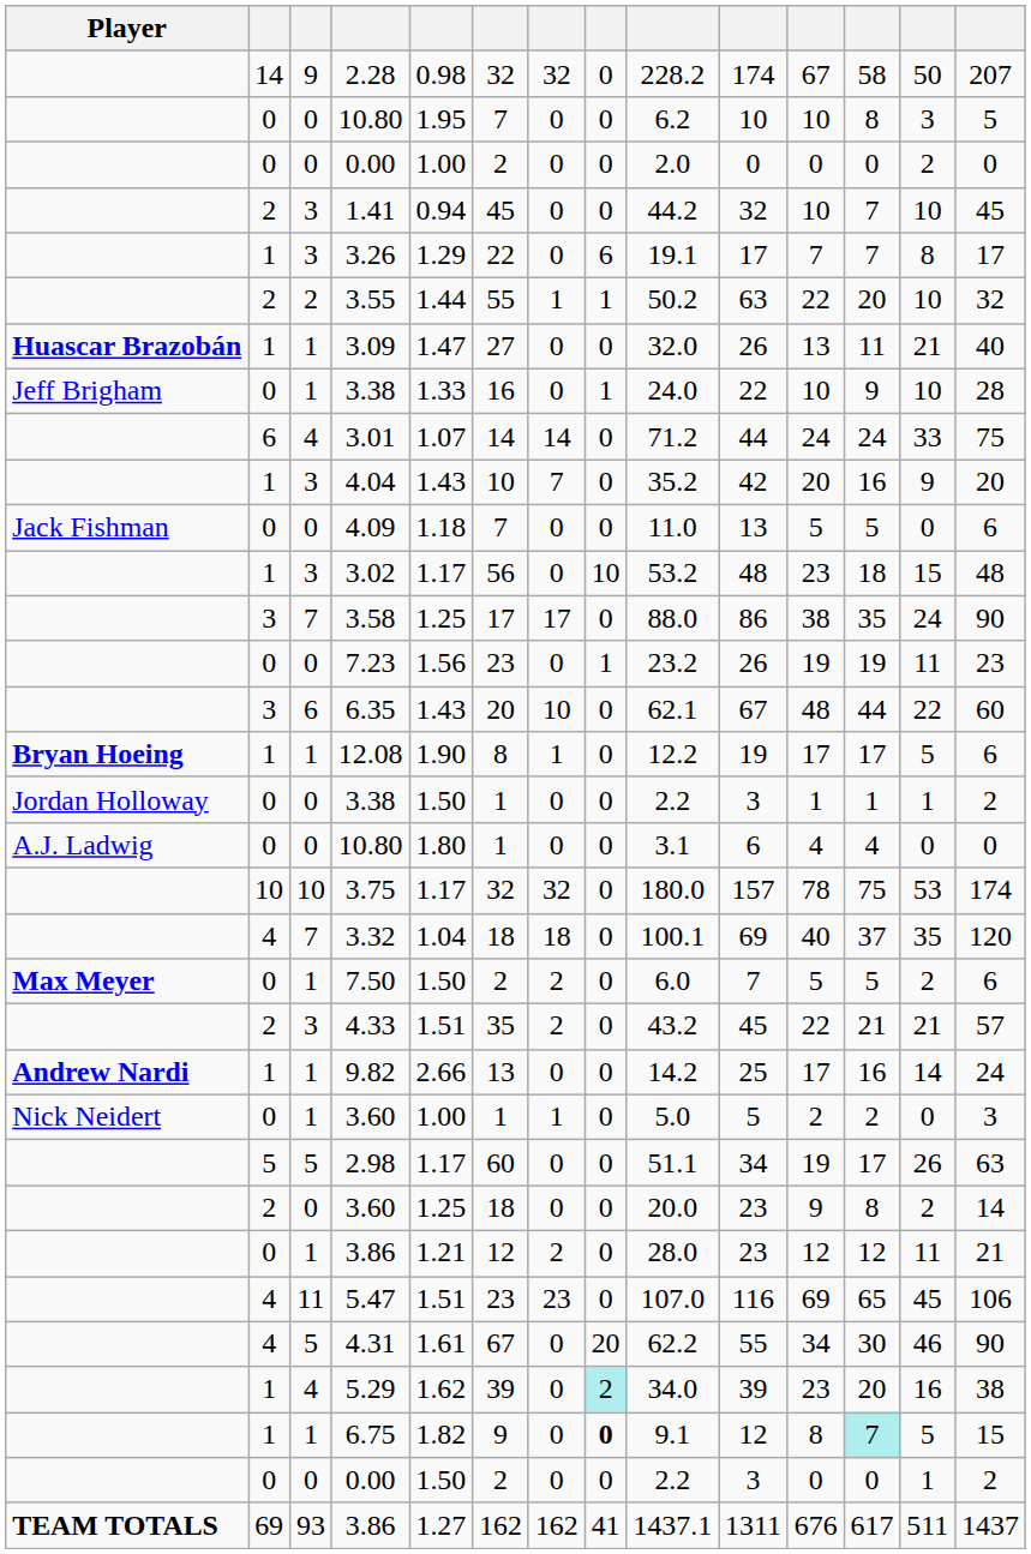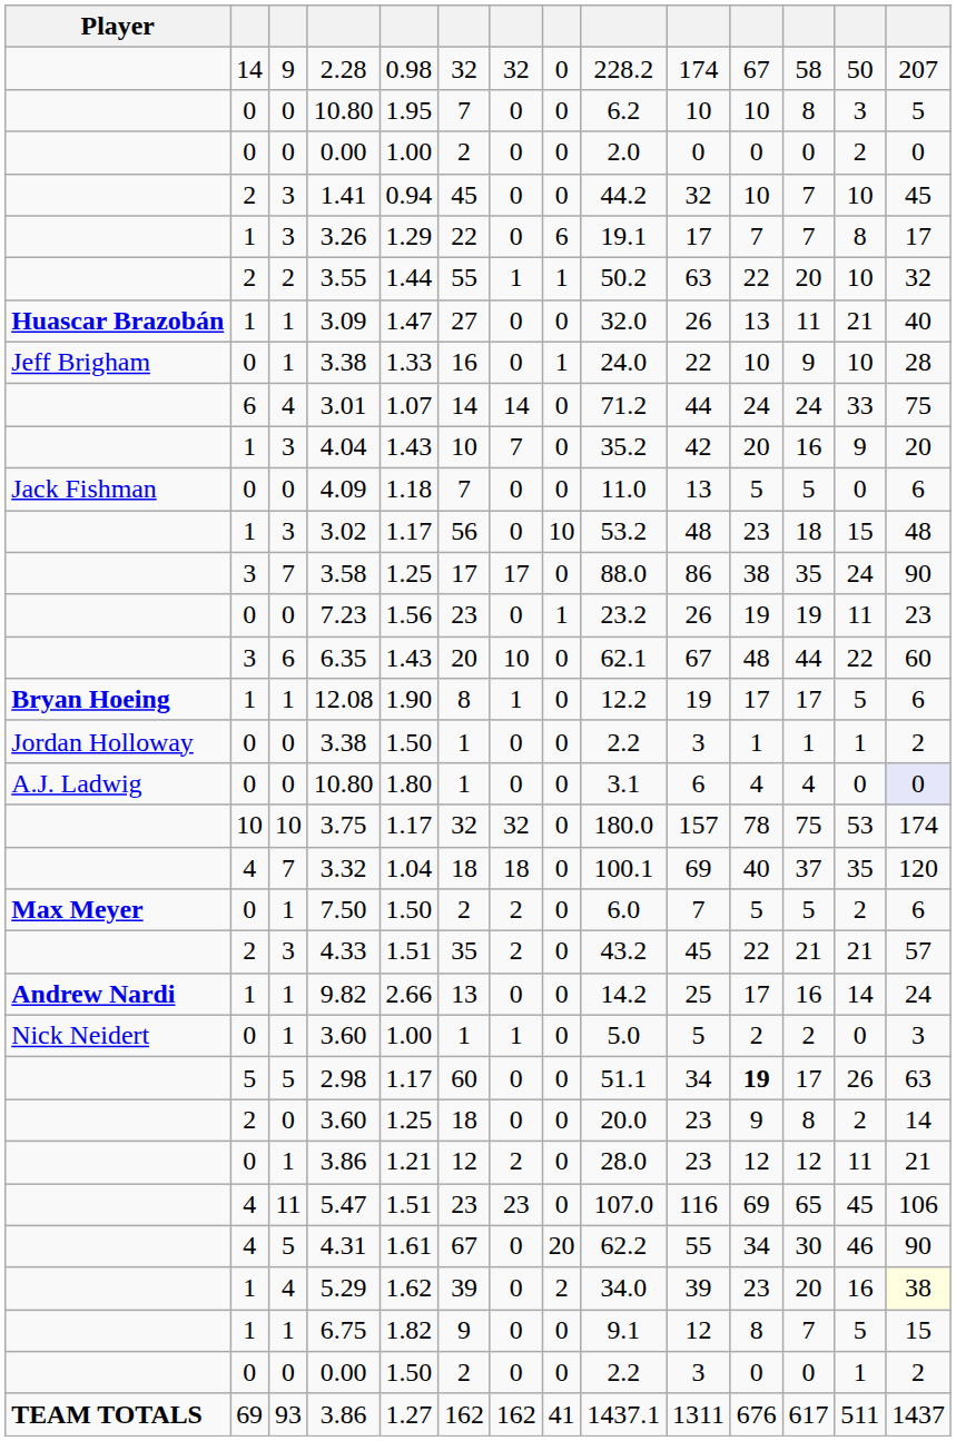A.J. Ladwig / 10.80 | column 14: no background -> lavender background
2.98 | column 11: normal -> bold
5.29 | column 8: paleturquoise background -> no background
5.29 | column 14: no background -> lightyellow background
6.75 | column 8: bold -> normal
6.75 | column 12: paleturquoise background -> no background
